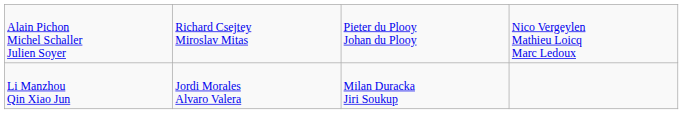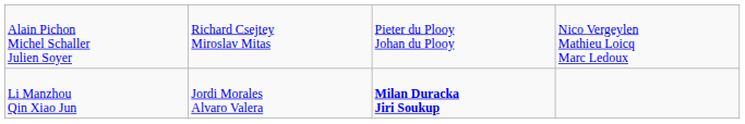Li Manzhou Qin Xiao Jun | column 3: normal -> bold
